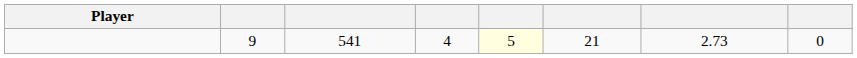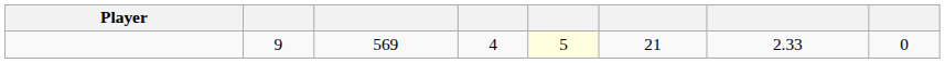row 2 | column 3: 541 -> 569
row 2 | column 7: 2.73 -> 2.33
